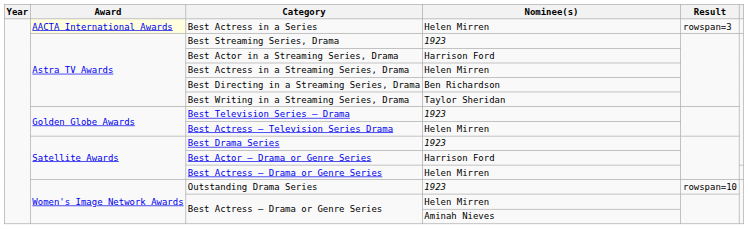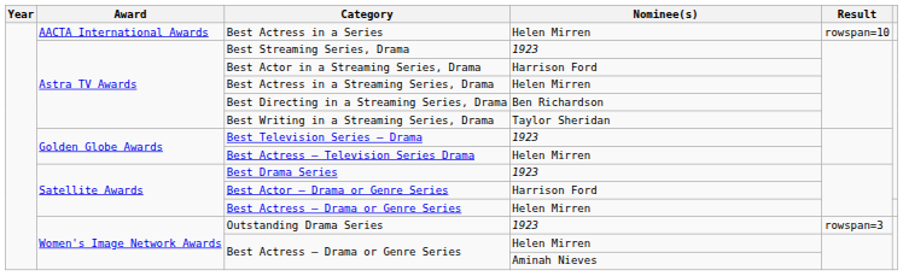Best Actress in a Series | Award: lightyellow background -> no background
Best Actress in a Series | Result: rowspan=3 -> rowspan=10
Outstanding Drama Series | Result: rowspan=10 -> rowspan=3
